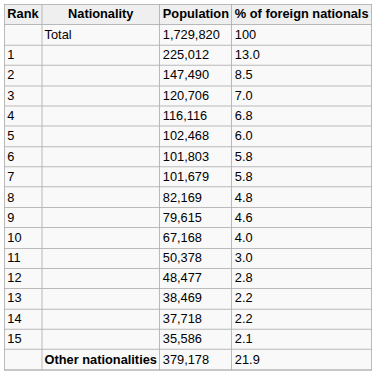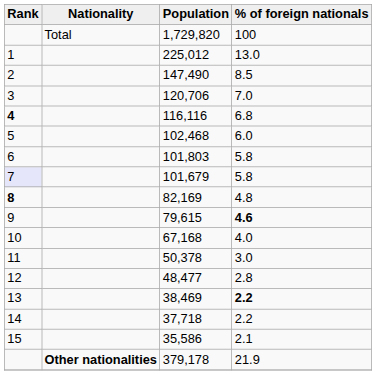116,116 | Rank: normal -> bold
101,679 | Rank: no background -> lavender background
82,169 | Rank: normal -> bold
79,615 | % of foreign nationals: normal -> bold
38,469 | % of foreign nationals: normal -> bold
